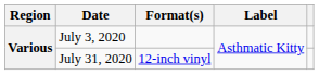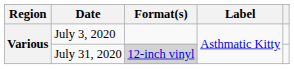July 31, 2020 | Format(s): no background -> lightgrey background
